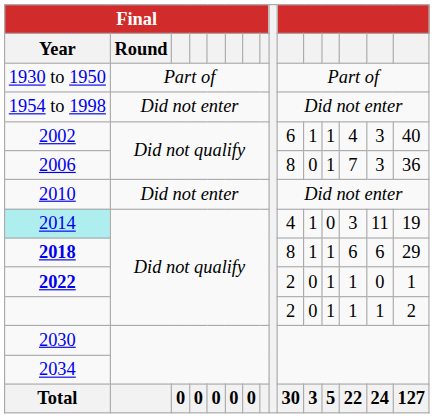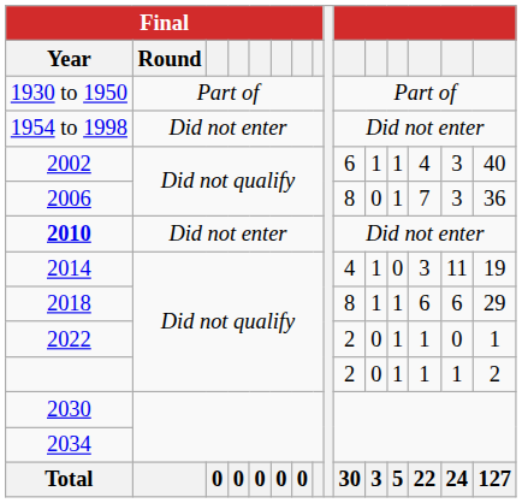2010 | Final / Year: normal -> bold
2014 | Final / Year: paleturquoise background -> no background
2018 | Final / Year: bold -> normal
2022 | Final / Year: bold -> normal
